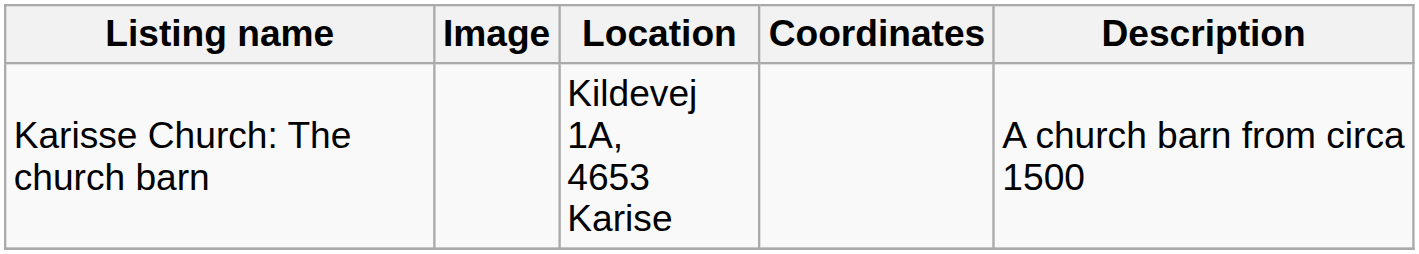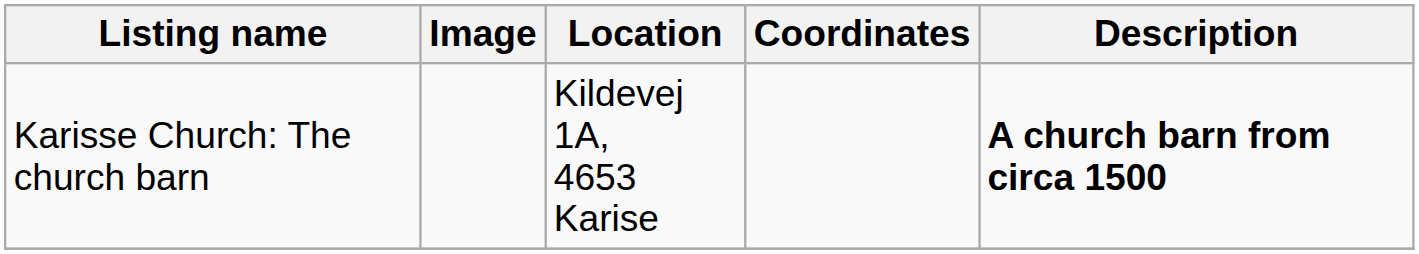Karisse Church: The church barn | Description: normal -> bold
